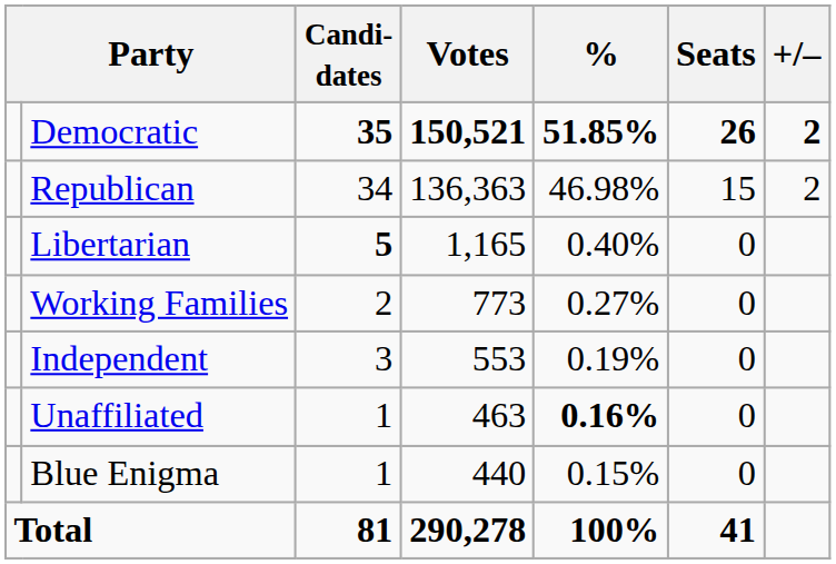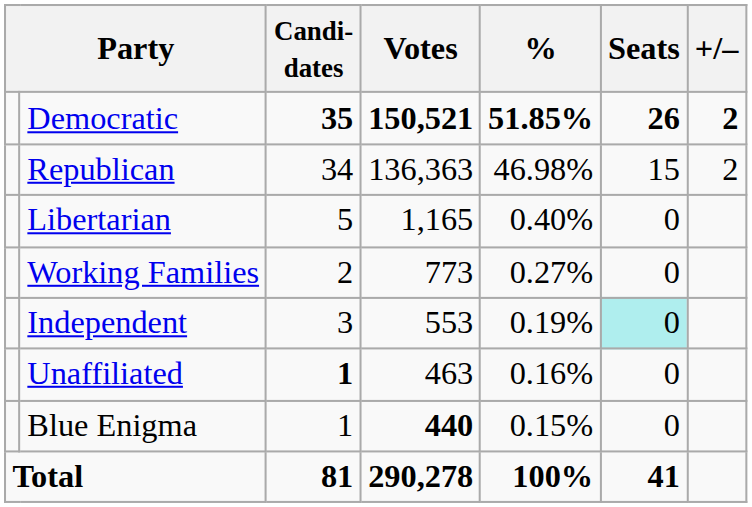Libertarian | Candi- dates: bold -> normal
Independent | Seats: no background -> paleturquoise background
Unaffiliated | Candi- dates: normal -> bold
Unaffiliated | %: bold -> normal
Blue Enigma | Votes: normal -> bold
